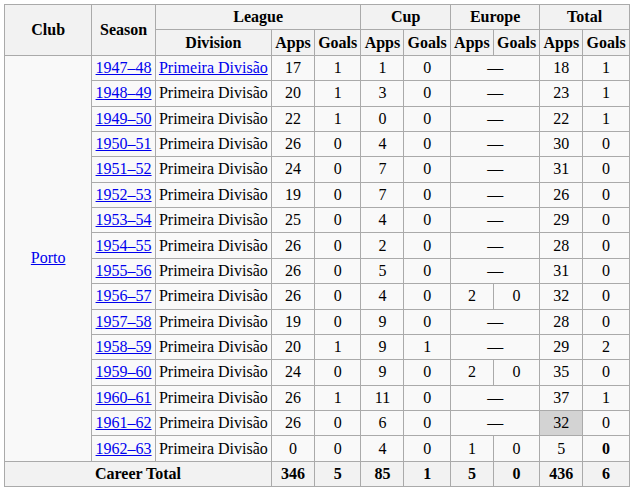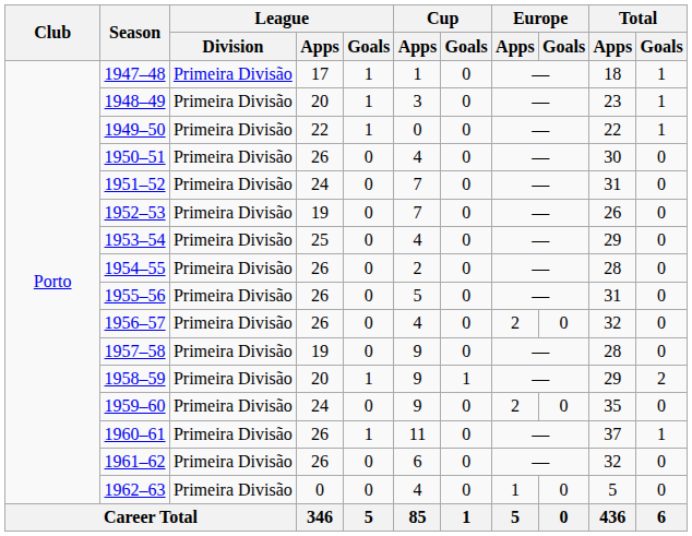1961–62 | Total / Apps: lightgrey background -> no background
1962–63 | Total / Goals: bold -> normal
